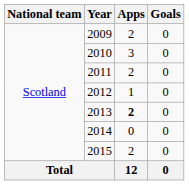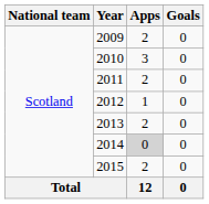2013 | Apps: bold -> normal
2014 | Apps: no background -> lightgrey background
